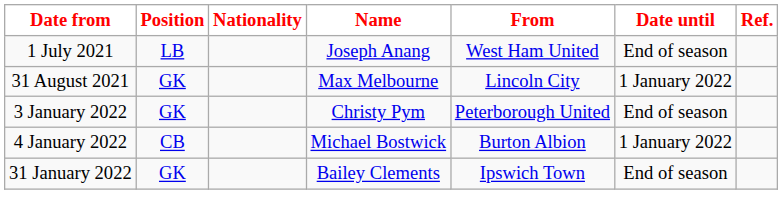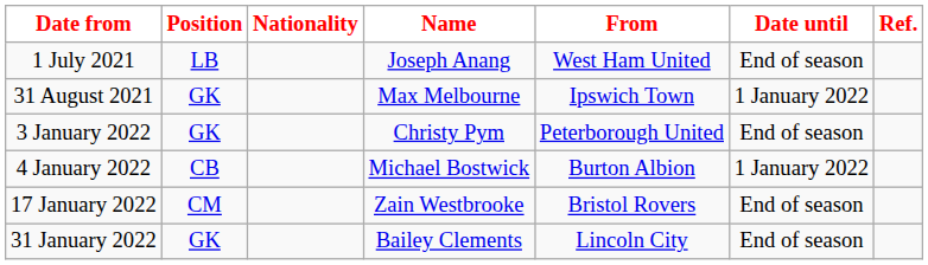31 August 2021 | From: Lincoln City -> Ipswich Town
+ row: 17 January 2022 | CM | Zain Westbrooke | Bristol Rovers | End of season
31 January 2022 | From: Ipswich Town -> Lincoln City
